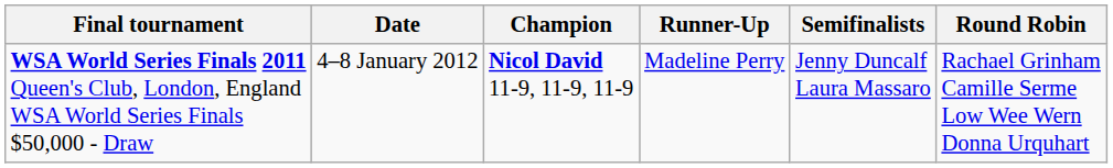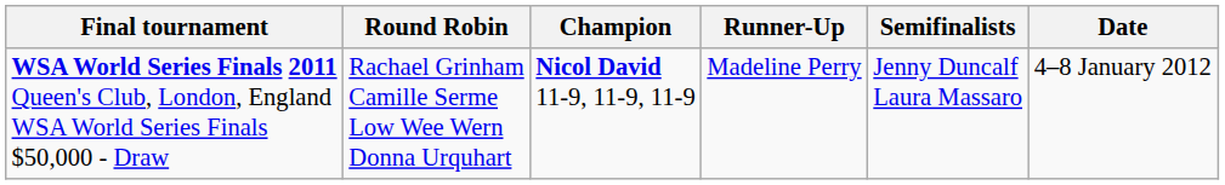columns swapped: Date <-> Round Robin
